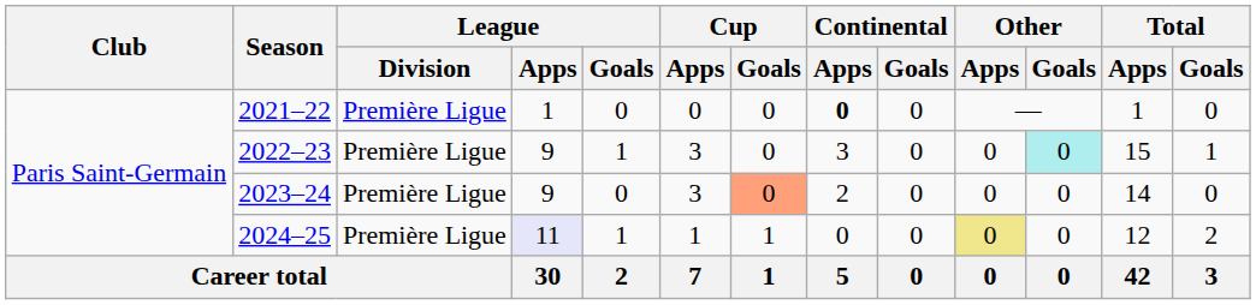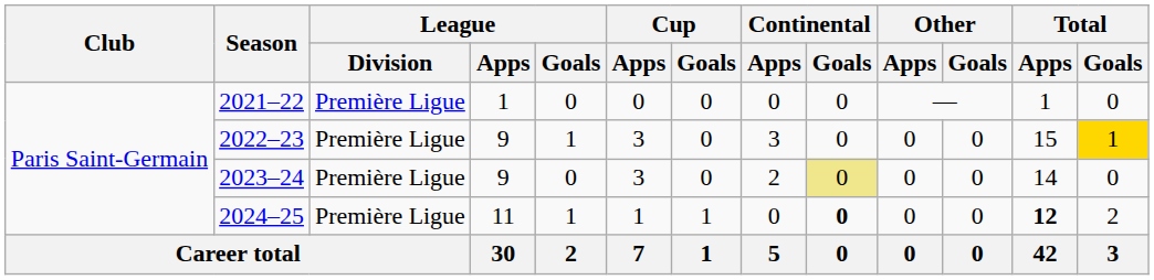2021–22 | Continental / Apps: bold -> normal
2022–23 | Other / Goals: paleturquoise background -> no background
2022–23 | Total / Goals: no background -> gold background
2023–24 | Cup / Goals: lightsalmon background -> no background
2023–24 | Continental / Goals: no background -> khaki background
2024–25 | League / Apps: lavender background -> no background
2024–25 | Continental / Goals: normal -> bold
2024–25 | Other / Apps: khaki background -> no background
2024–25 | Total / Apps: normal -> bold
